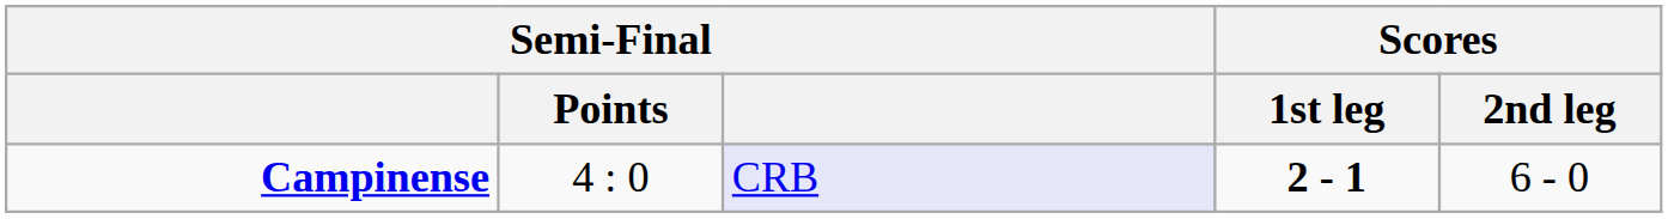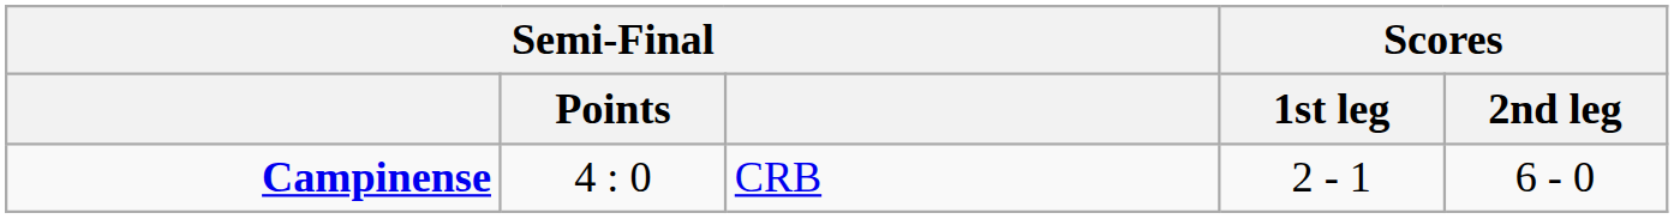Campinense | column 3: lavender background -> no background
Campinense | Scores / 1st leg: bold -> normal
